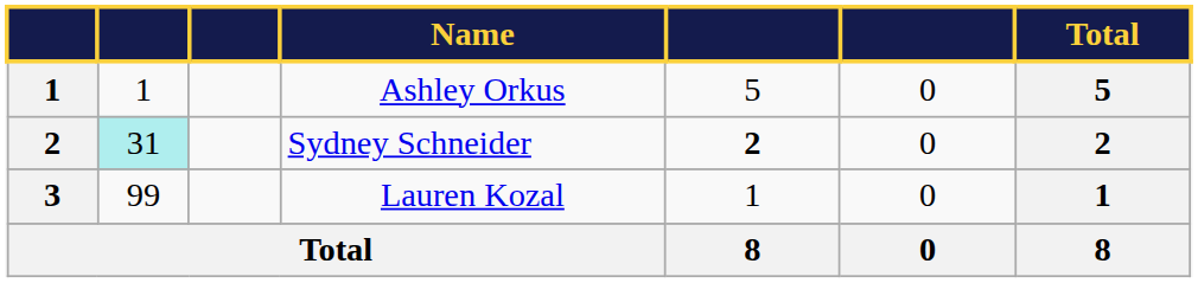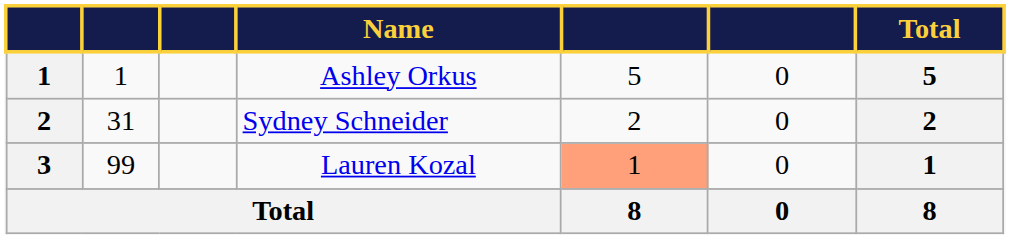Sydney Schneider | column 2: paleturquoise background -> no background
Sydney Schneider | column 5: bold -> normal
Lauren Kozal | column 5: no background -> lightsalmon background
